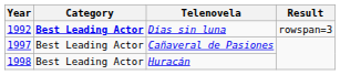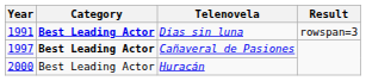Días sin luna | Year: 1992 -> 1991
Cañaveral de Pasiones | Category: normal -> bold
Huracán | Year: 1998 -> 2000
